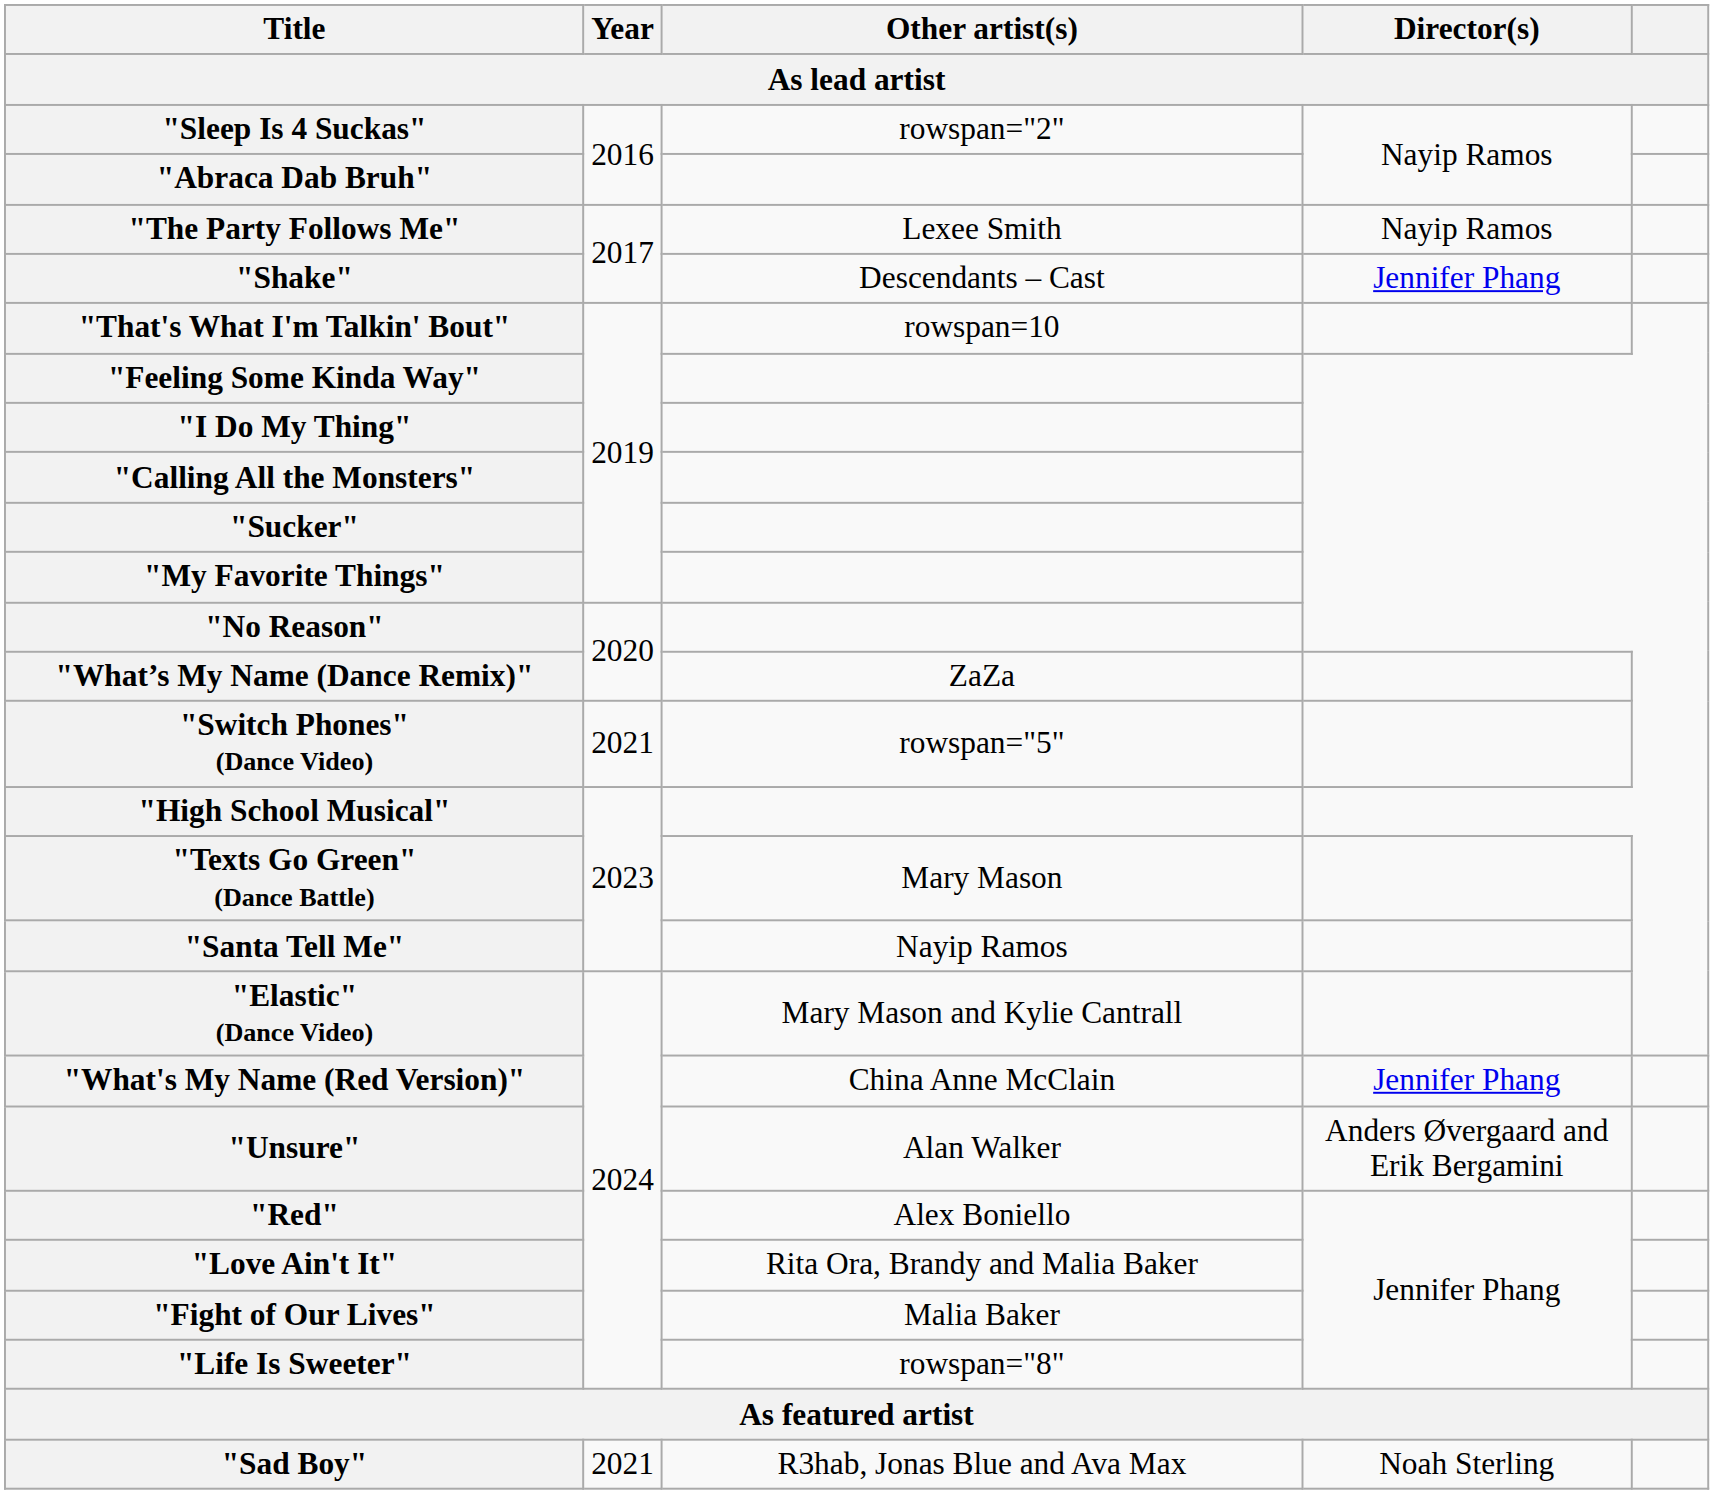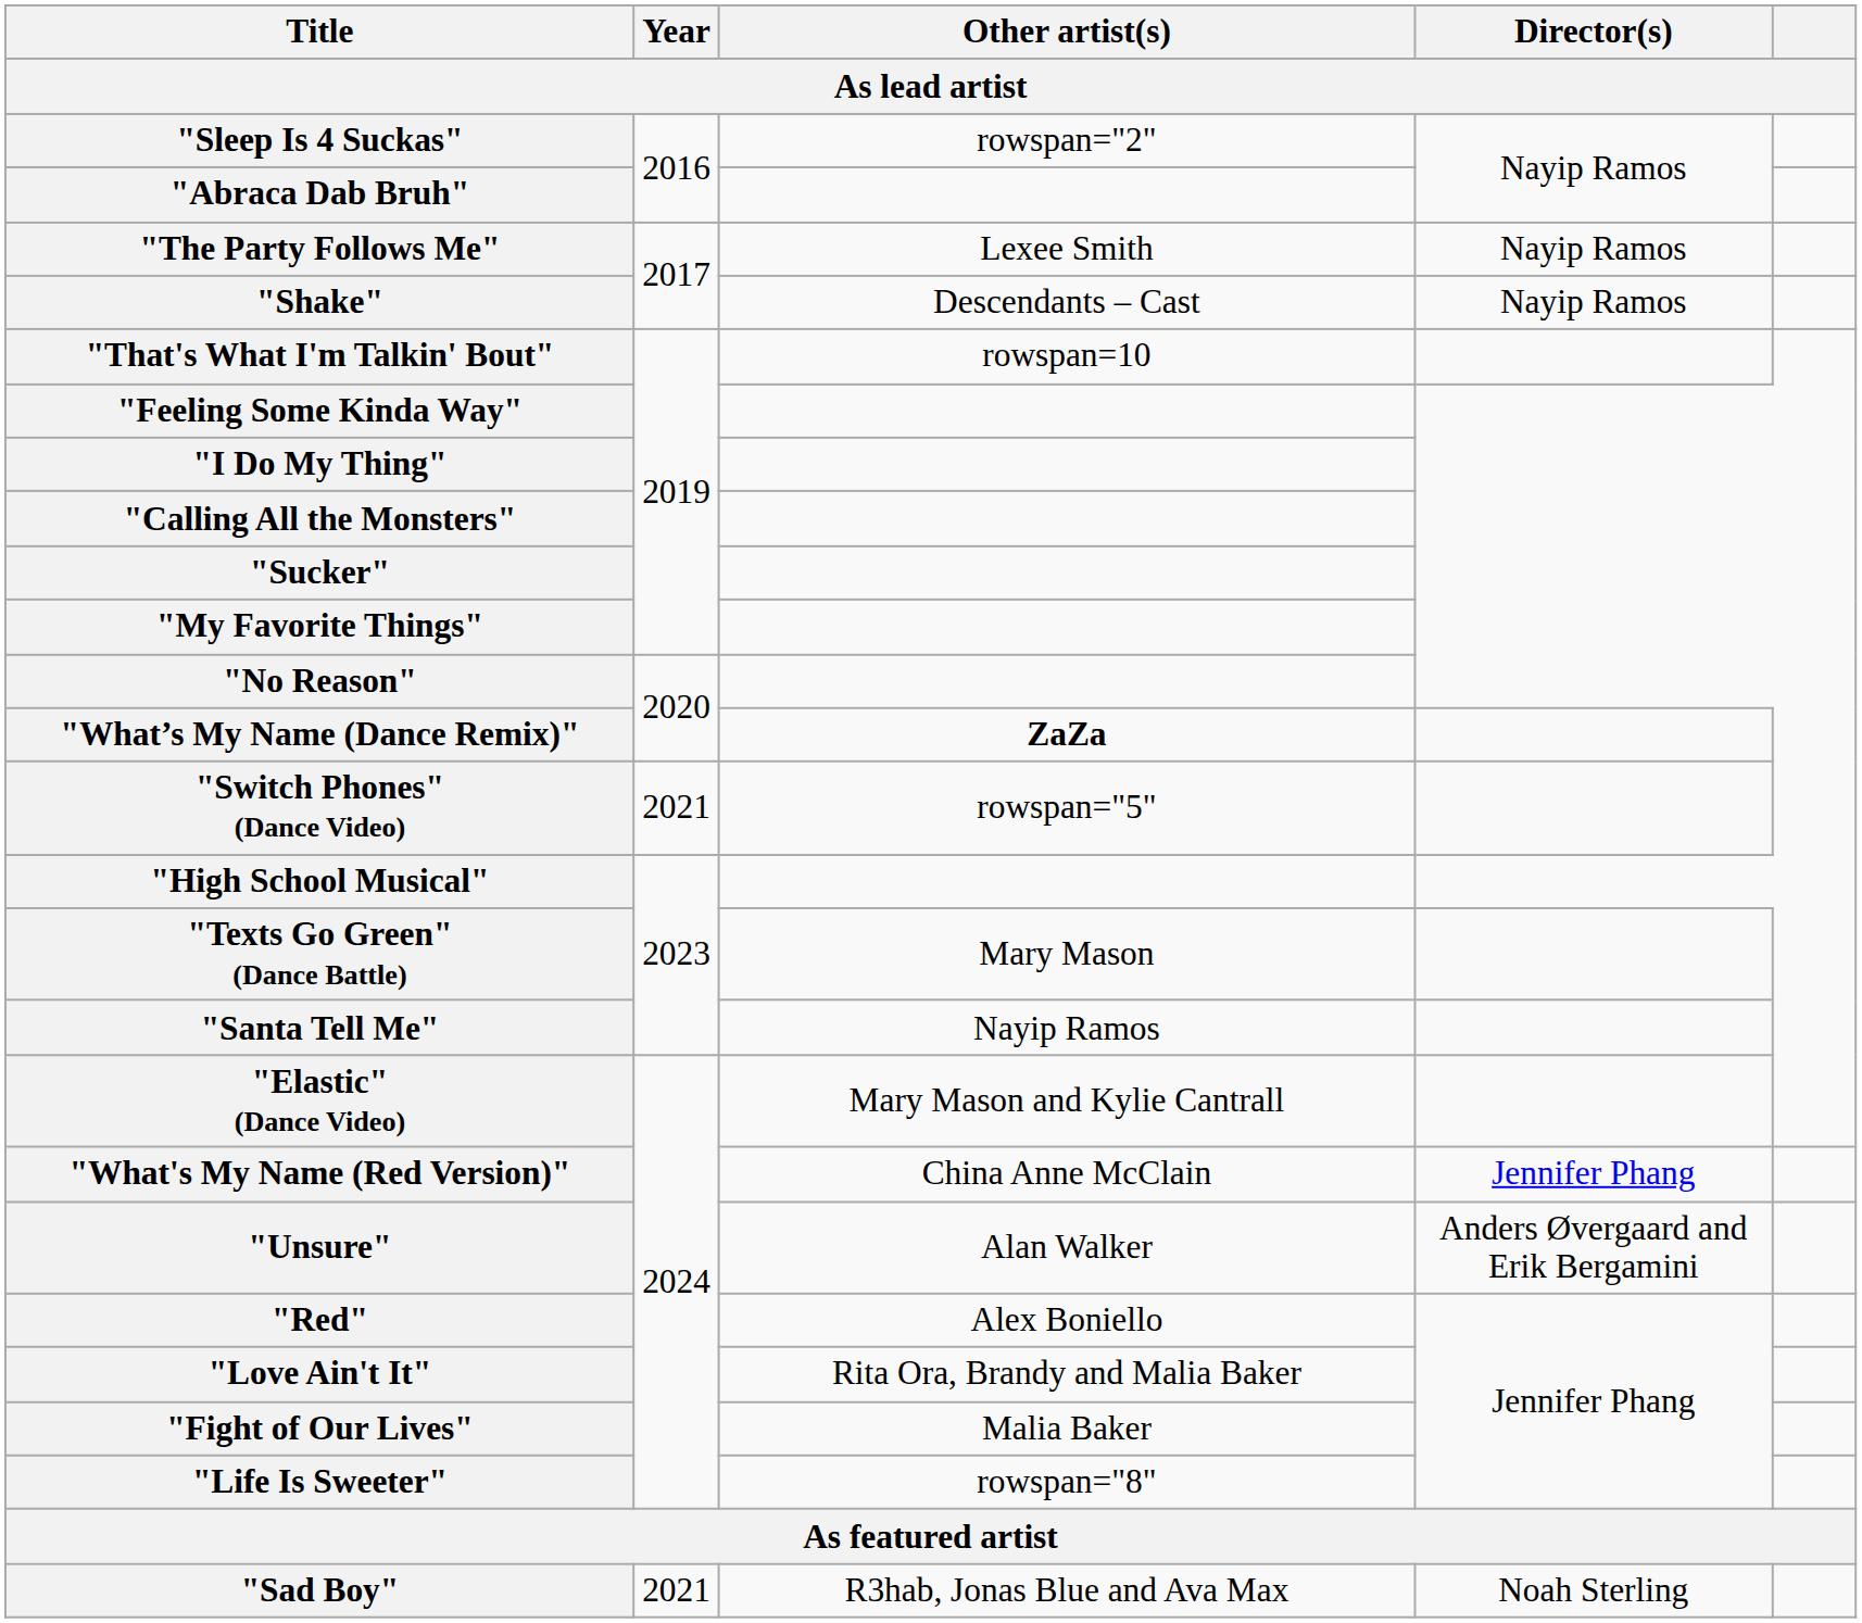"Shake" | Director(s): Jennifer Phang -> Nayip Ramos
"What’s My Name (Dance Remix)" | Other artist(s): normal -> bold
